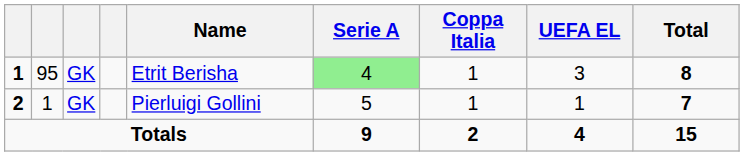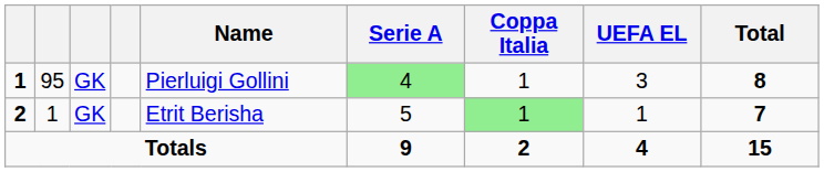row 2 | Name: Etrit Berisha -> Pierluigi Gollini
row 3 | Name: Pierluigi Gollini -> Etrit Berisha
row 3 | Coppa Italia: no background -> lightgreen background
